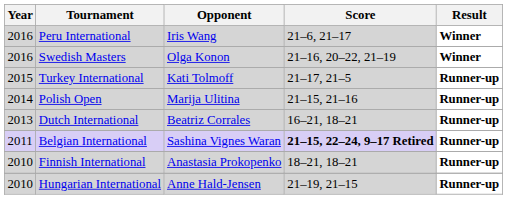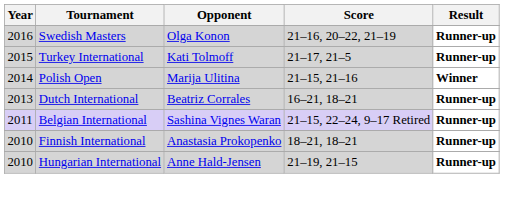- row: 2016 | Peru International | Iris Wang | 21–6, 21–17 | Winner
Swedish Masters | Result: Winner -> Runner-up
Polish Open | Result: Runner-up -> Winner
Belgian International | Score: bold -> normal
